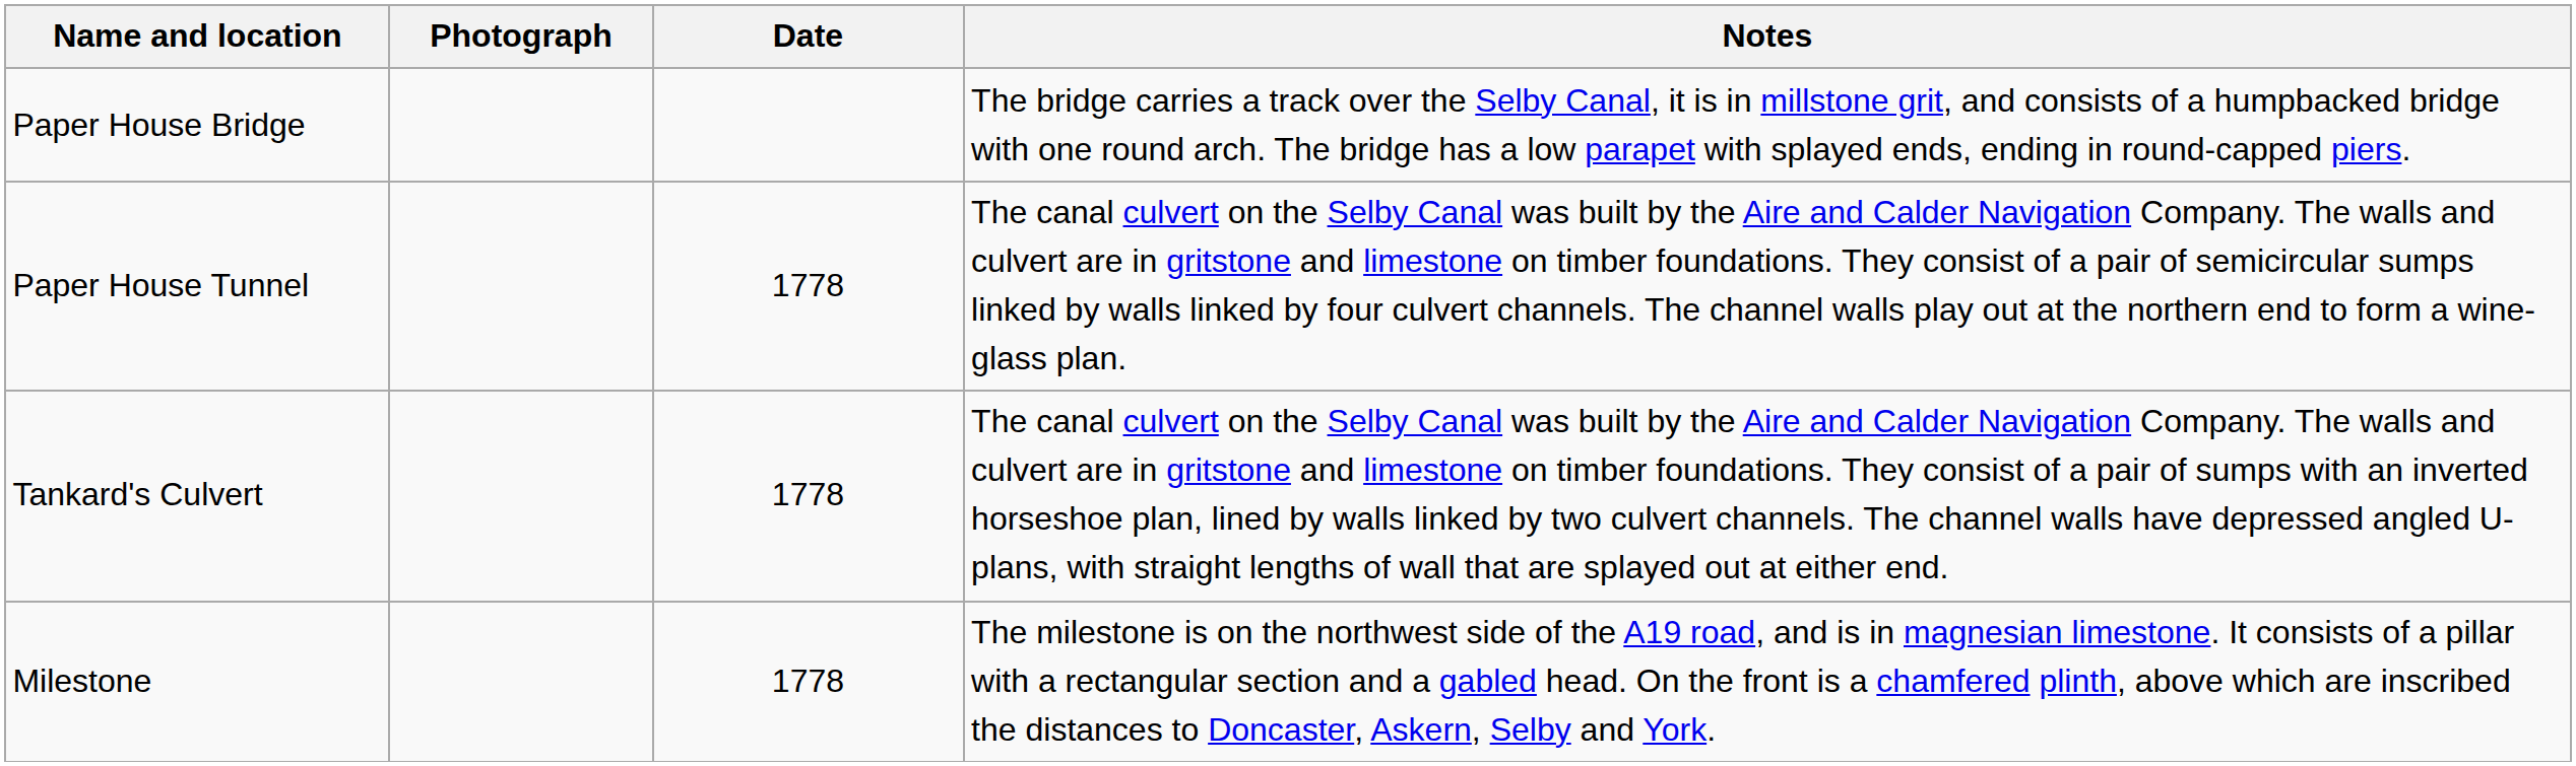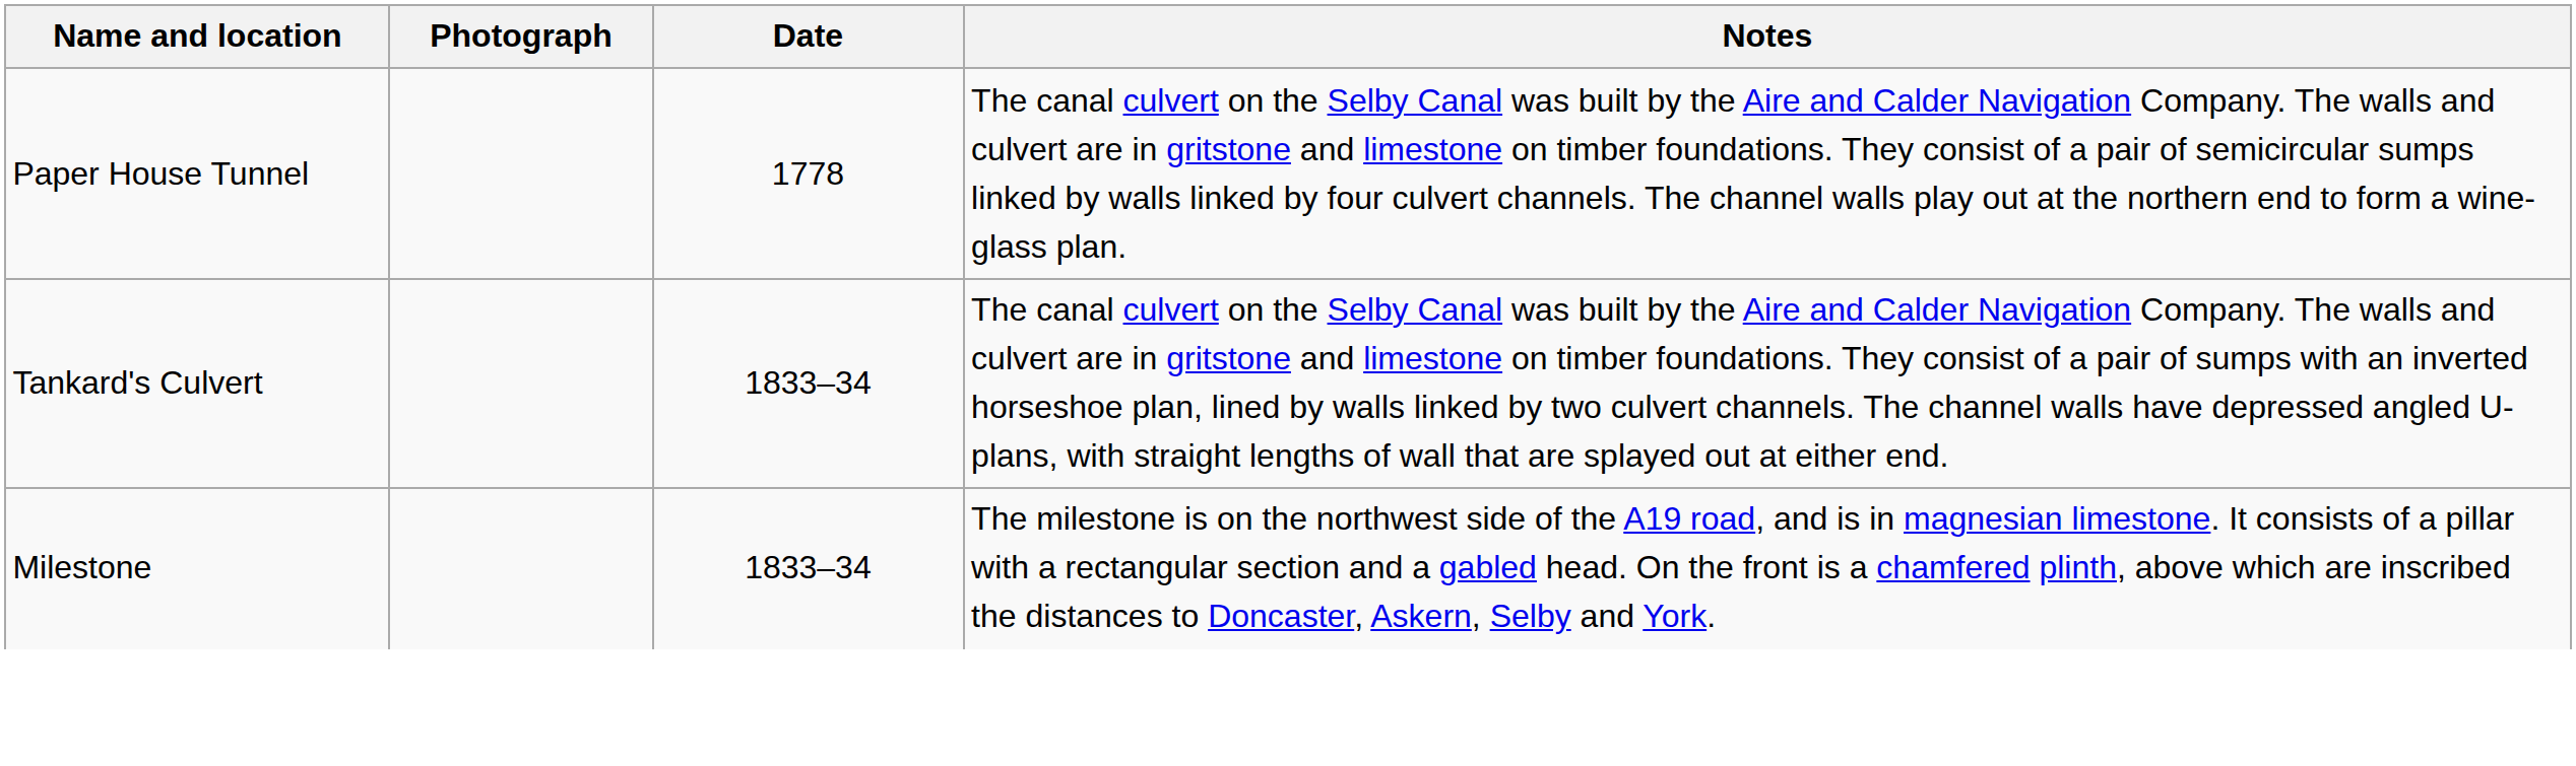- row: Paper House Bridge | The bridge carries a track over the Selby Canal, it is in millstone grit, and consists of a humpbacked bridge with one round arch. The bridge has a low parapet with splayed ends, ending in round-capped piers.
Tankard's Culvert | Date: 1778 -> 1833–34
Milestone | Date: 1778 -> 1833–34
